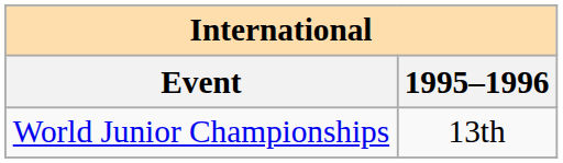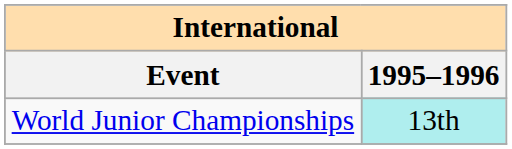World Junior Championships | 1995–1996: no background -> paleturquoise background
